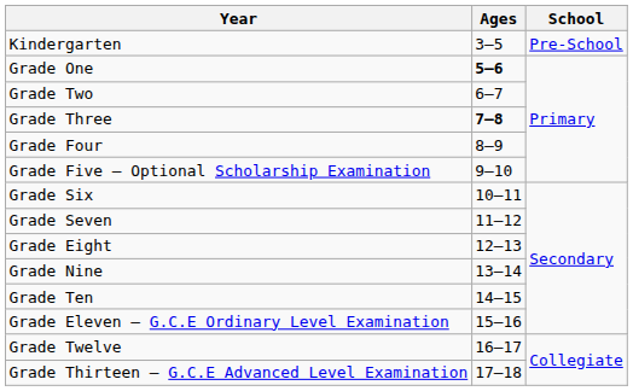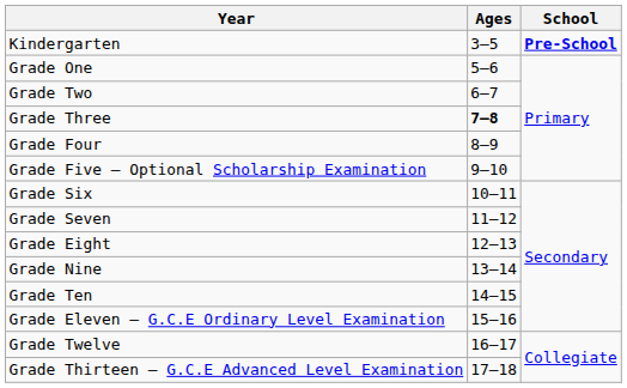Kindergarten | School: normal -> bold
Grade One | Ages: bold -> normal
